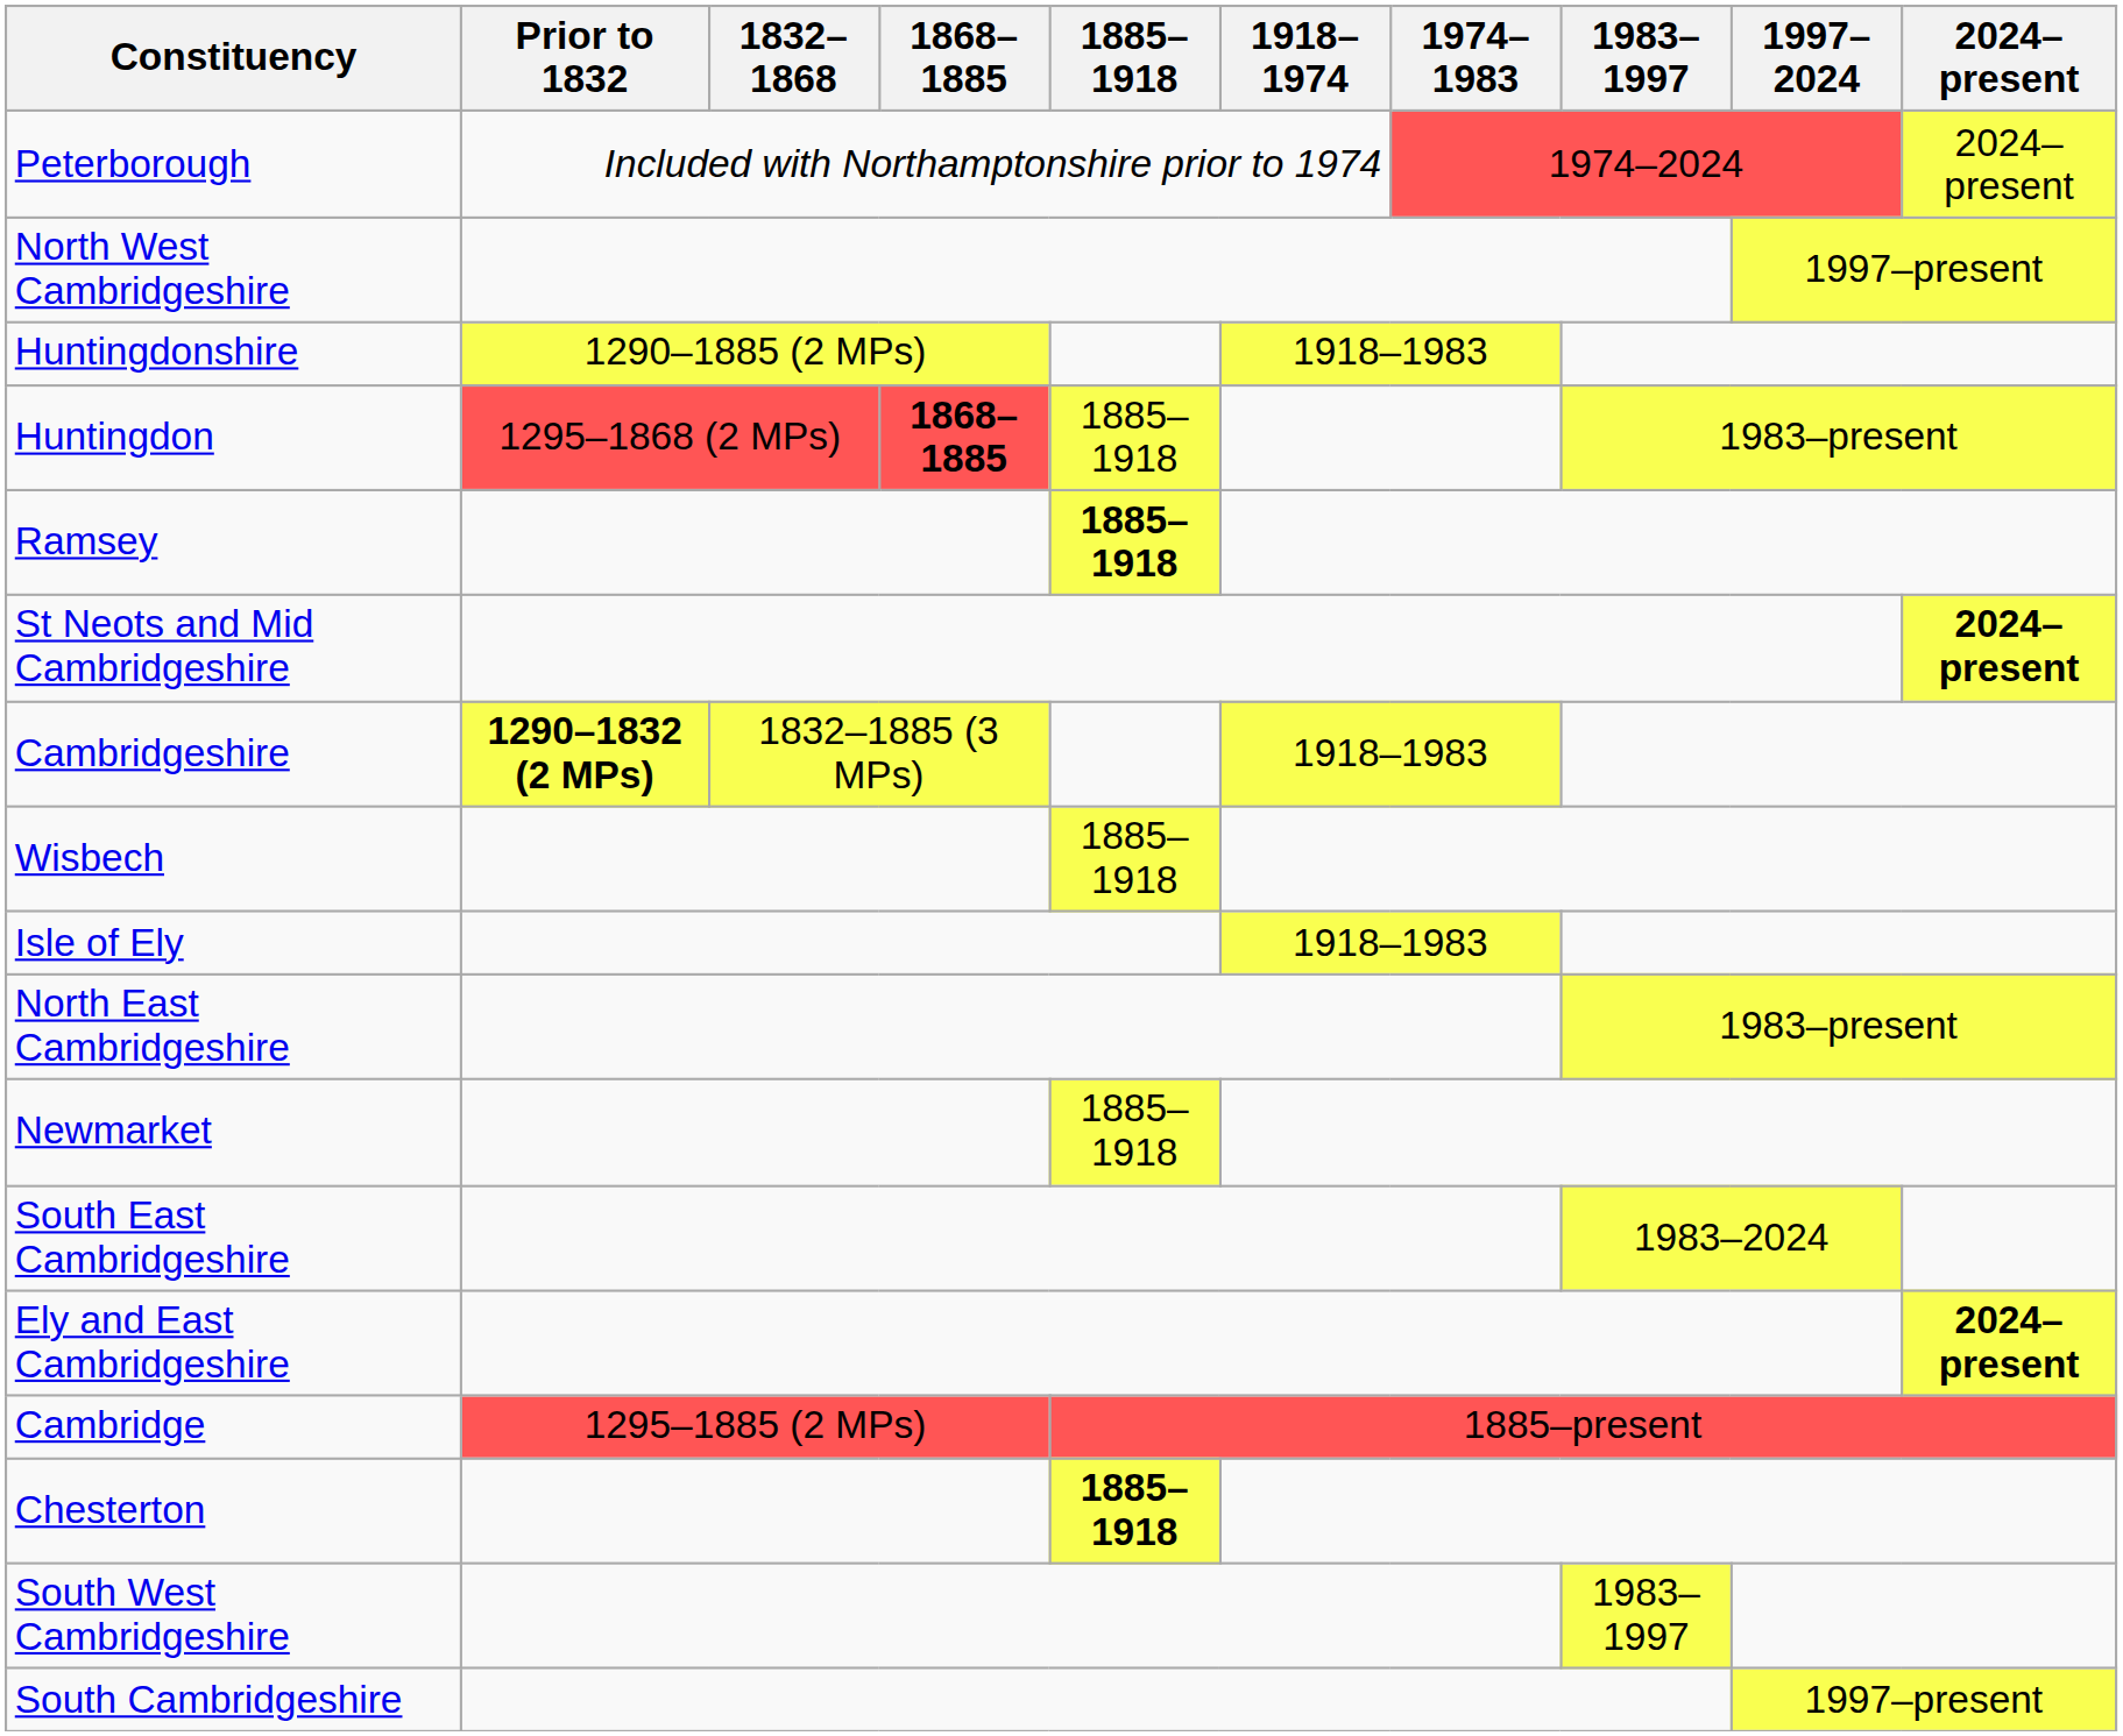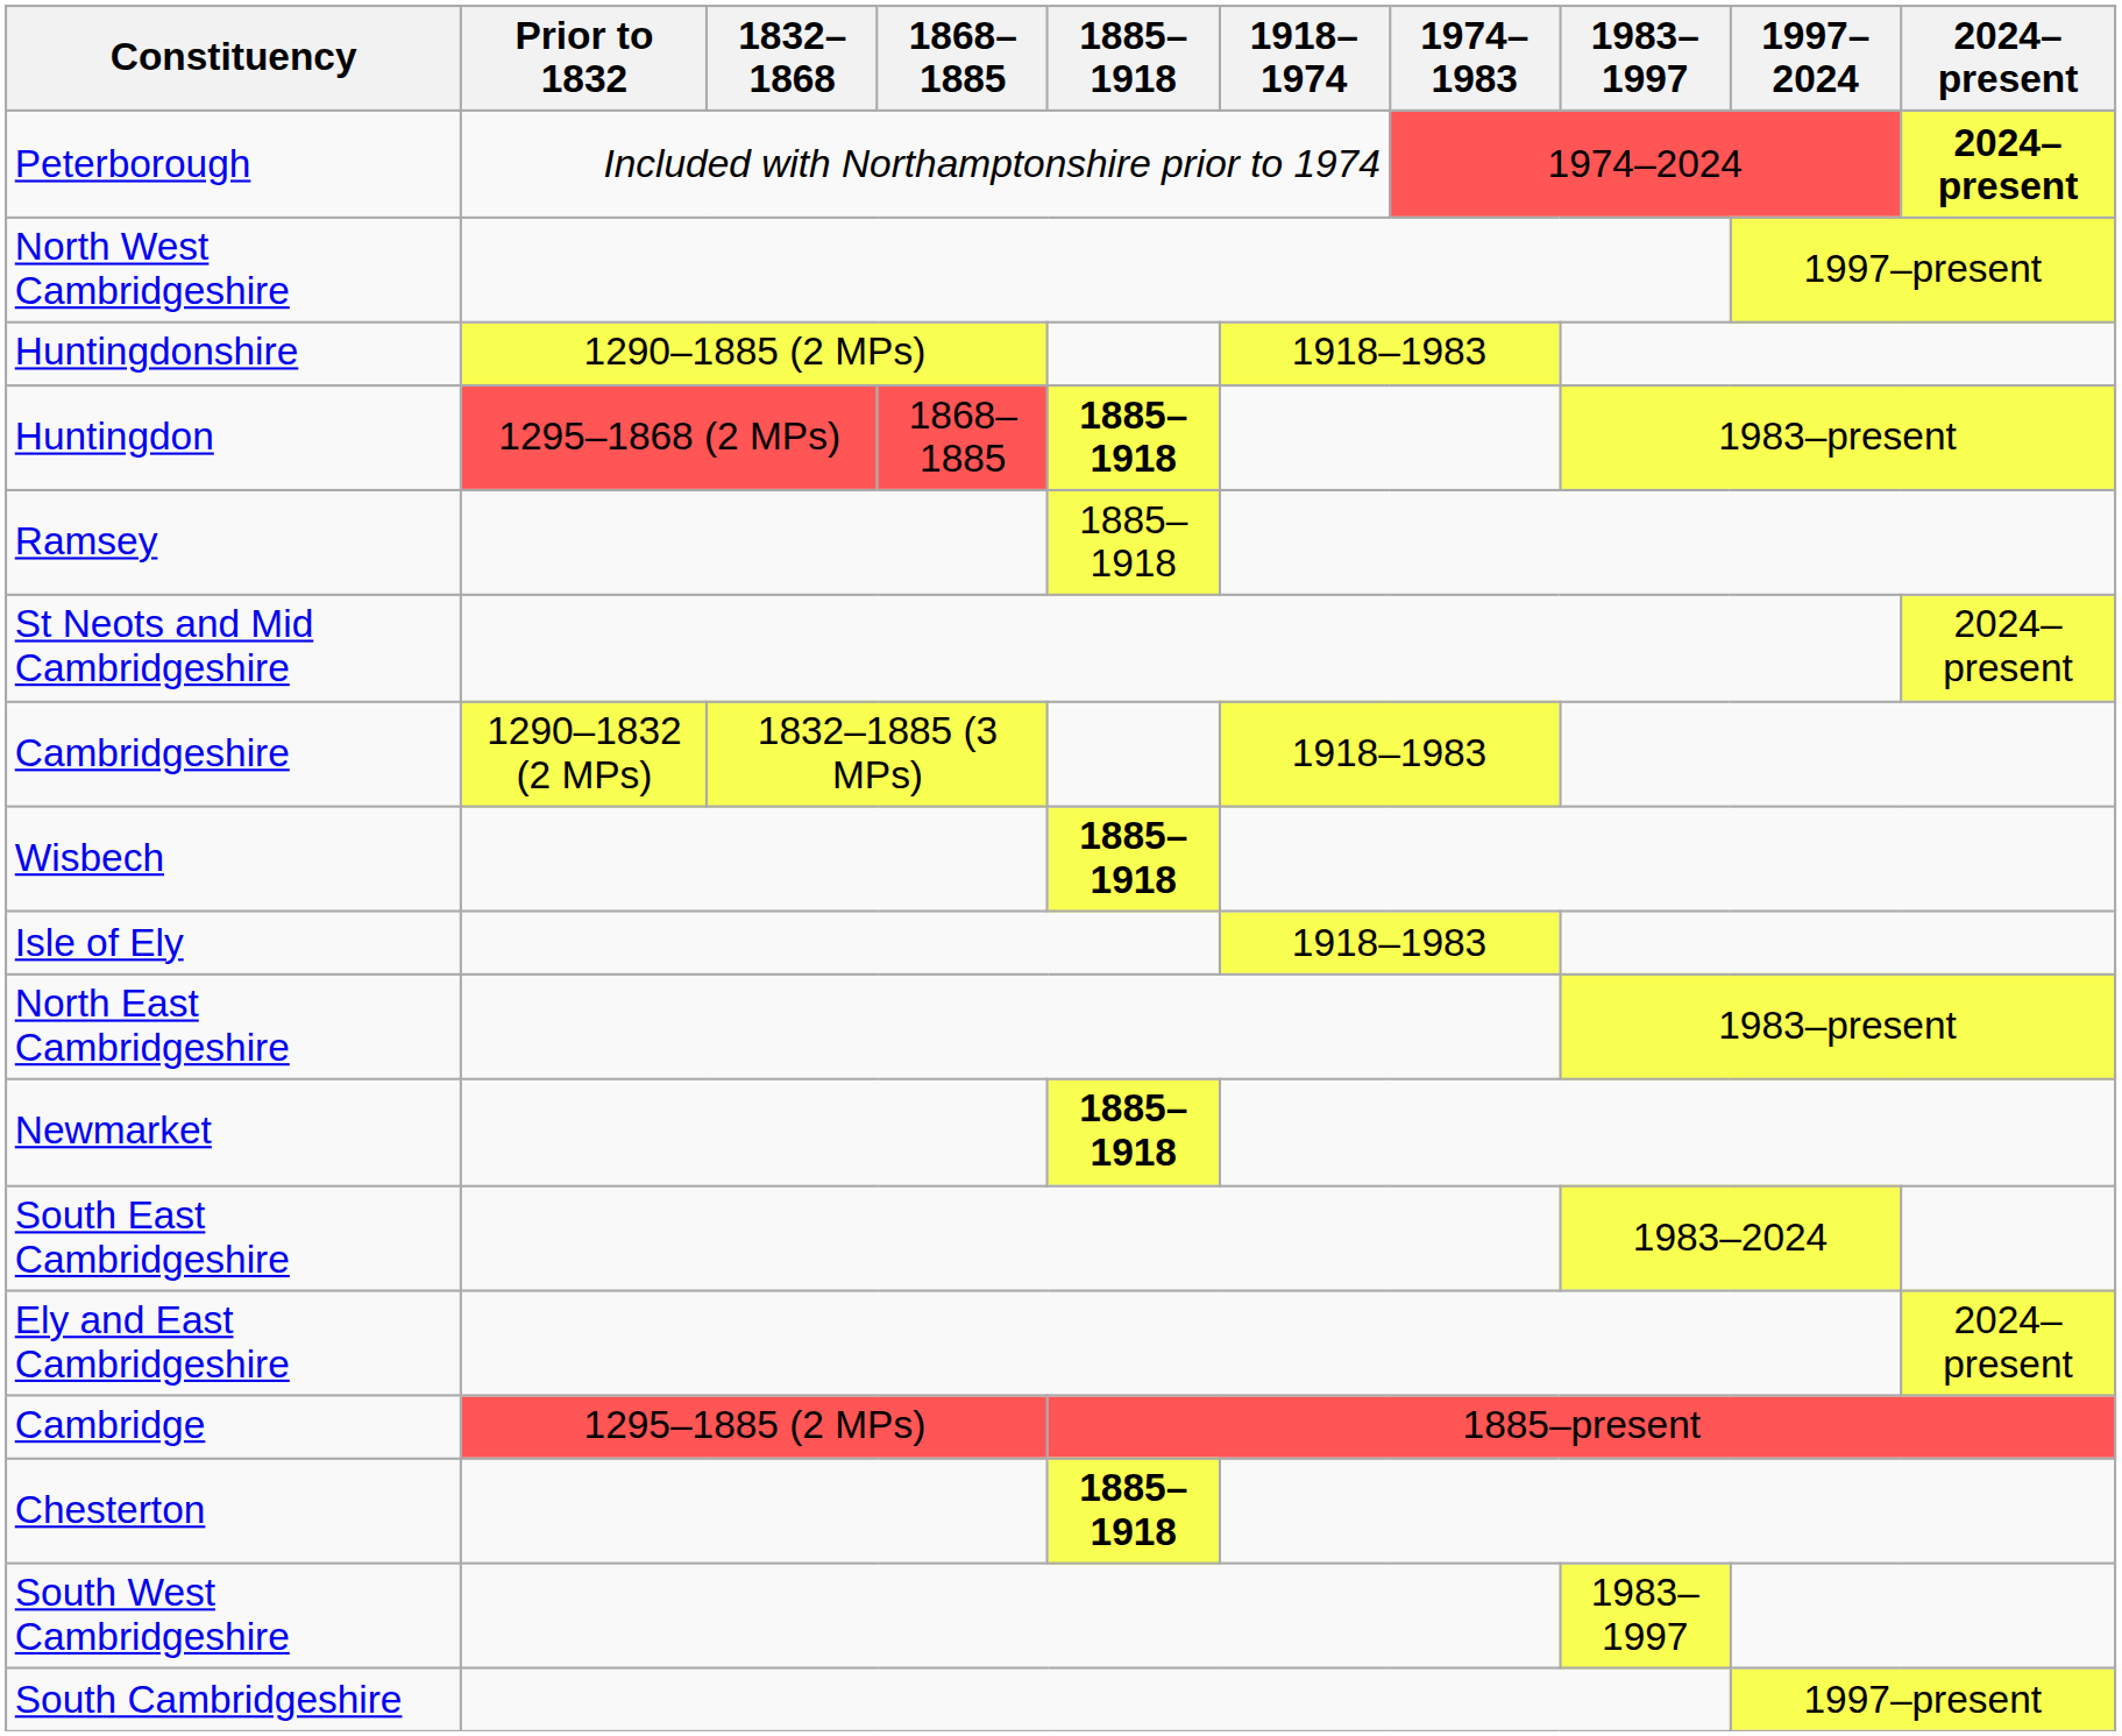Peterborough | 2024–present: normal -> bold
Huntingdon | 1868–1885: bold -> normal
Huntingdon | 1885–1918: normal -> bold
Ramsey | 1885–1918: bold -> normal
St Neots and Mid Cambridgeshire | 2024–present: bold -> normal
Cambridgeshire | Prior to 1832: bold -> normal
Wisbech | 1885–1918: normal -> bold
Newmarket | 1885–1918: normal -> bold
Ely and East Cambridgeshire | 2024–present: bold -> normal
